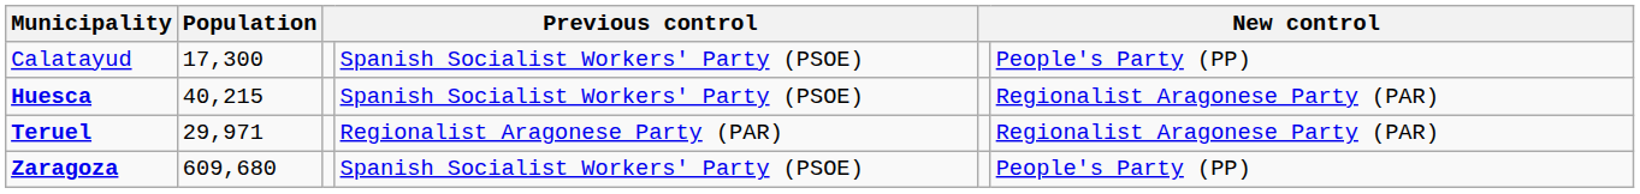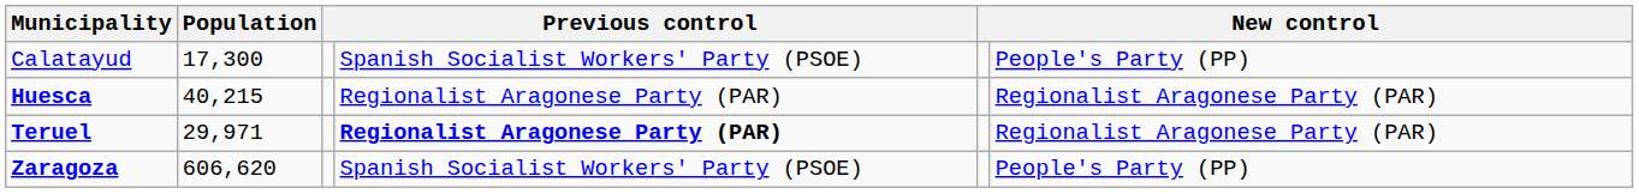Huesca | column 4: Spanish Socialist Workers' Party (PSOE) -> Regionalist Aragonese Party (PAR)
Teruel | column 4: normal -> bold
Zaragoza | Population: 609,680 -> 606,620
